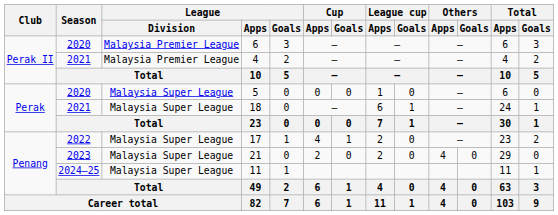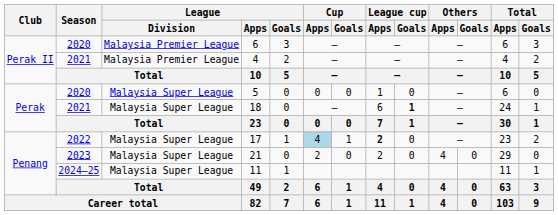18 | League cup / Goals: normal -> bold
17 | Cup / Apps: no background -> lightblue background
17 | League cup / Apps: normal -> bold
